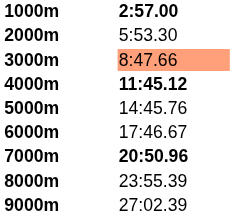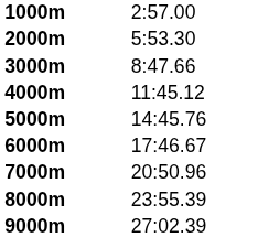1000m | column 2: bold -> normal
3000m | column 2: lightsalmon background -> no background
4000m | column 2: bold -> normal
7000m | column 2: bold -> normal
